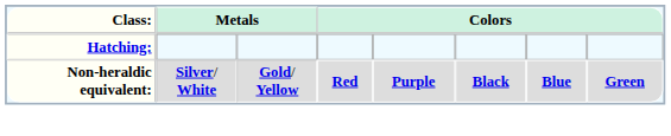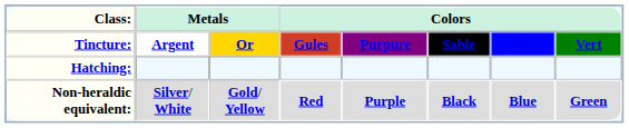+ row: Tincture: | Argent | Or | Gules | Purpure | Sable | Azure | Vert
